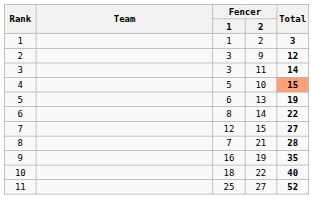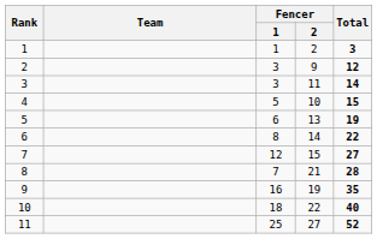4 | Total: lightsalmon background -> no background
